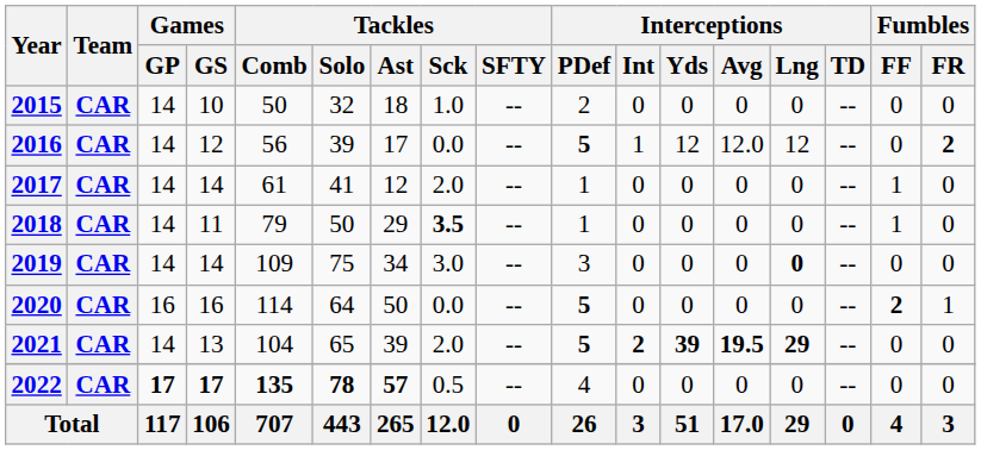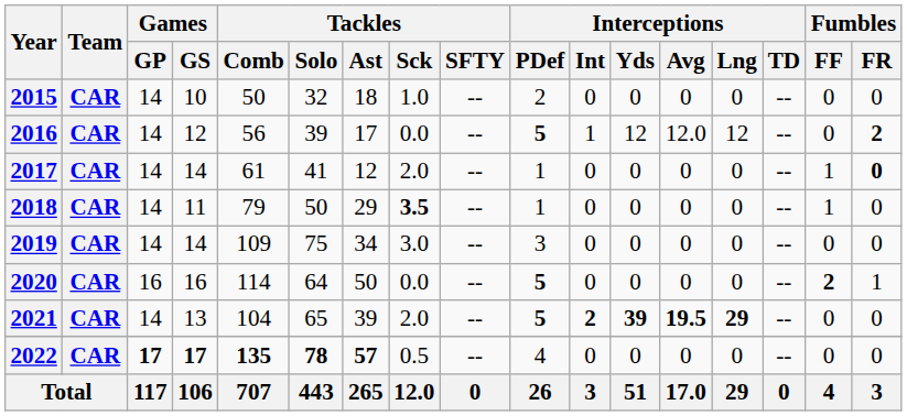2017 | Fumbles / FR: normal -> bold
2019 | Interceptions / Lng: bold -> normal
